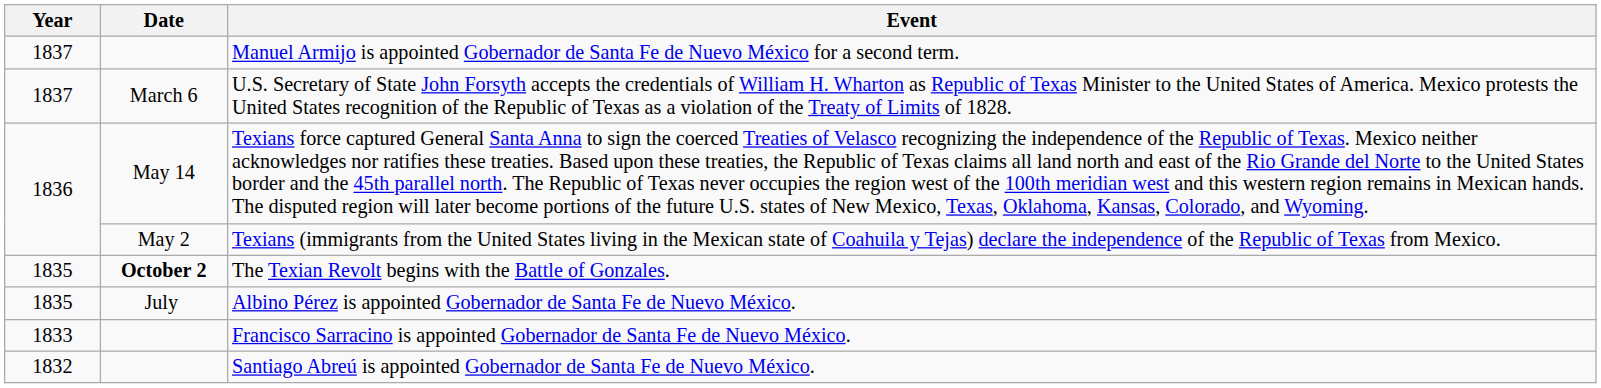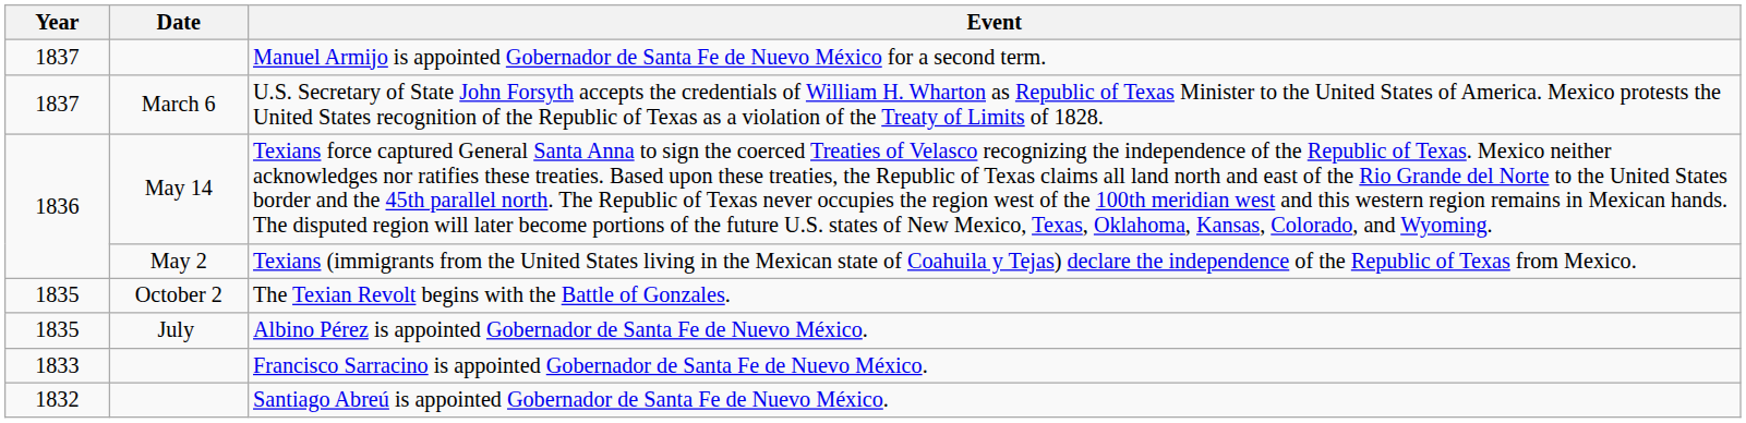The Texian Revolt begins with the Battle of Gonzales. | Date: bold -> normal
